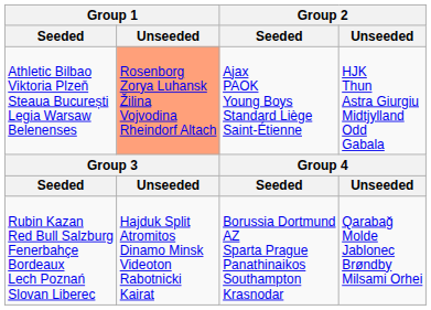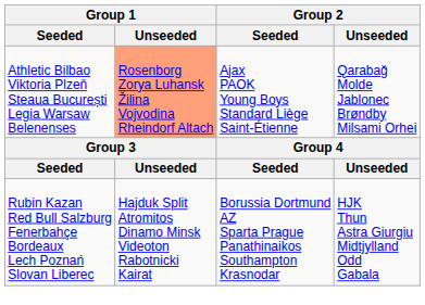row 3 | Group 2 / Unseeded: HJK Thun Astra Giurgiu Midtjylland Odd Gabala -> Qarabağ Molde Jablonec Brøndby Milsami Orhei
row 6 | Group 2 / Unseeded: Qarabağ Molde Jablonec Brøndby Milsami Orhei -> HJK Thun Astra Giurgiu Midtjylland Odd Gabala
